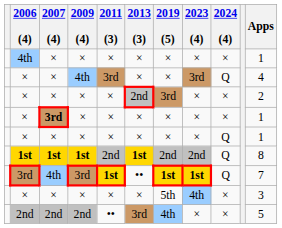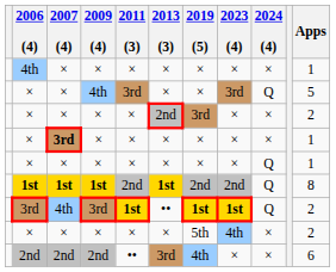row 3 | Apps: 4 -> 5
row 8 | Apps: 7 -> 2
row 9 | Apps: 3 -> 2
row 10 | Apps: 5 -> 6
